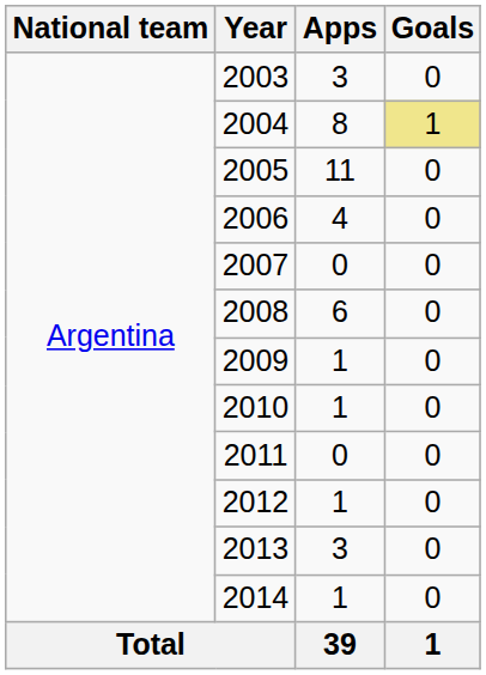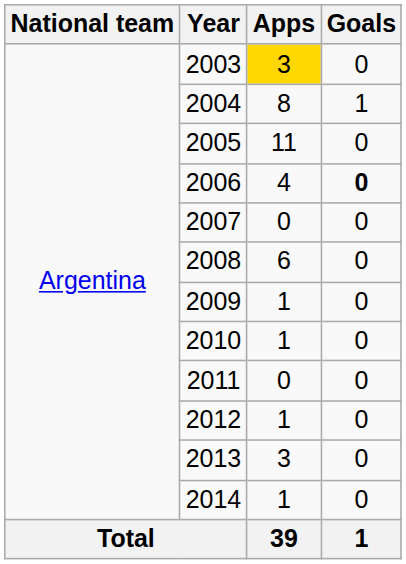2003 | Apps: no background -> gold background
2004 | Goals: khaki background -> no background
2006 | Goals: normal -> bold
